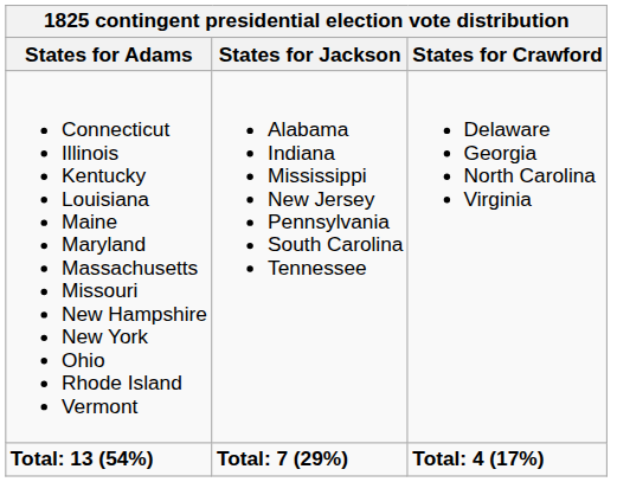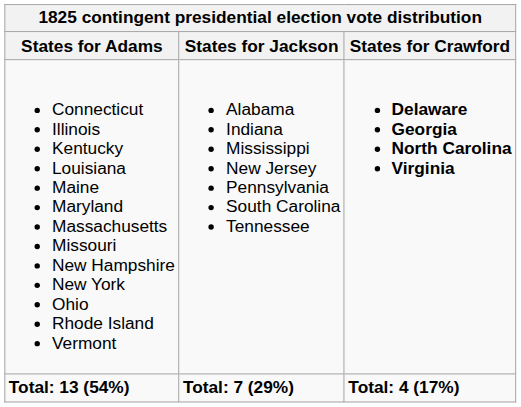row 3 | States for Crawford: normal -> bold
